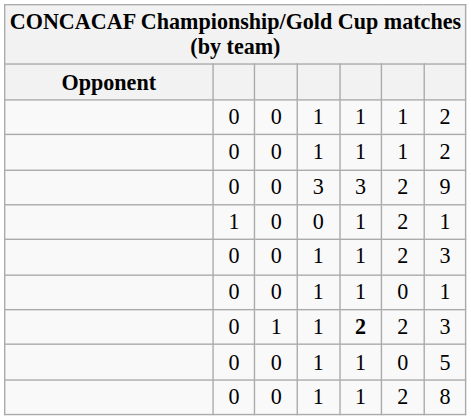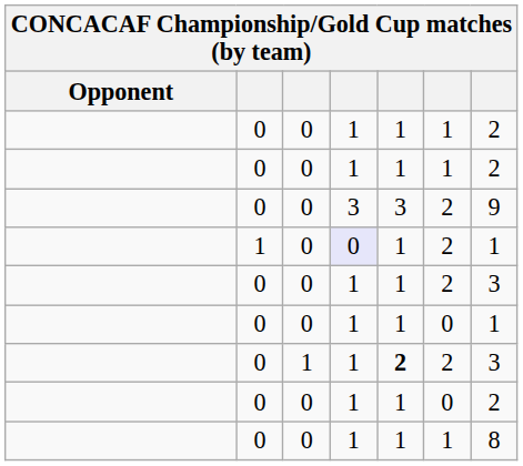row 6 | column 4: no background -> lavender background
row 10 | column 7: 5 -> 2
row 11 | column 6: 2 -> 1
